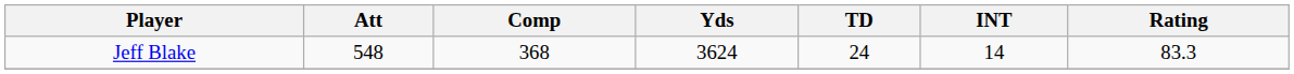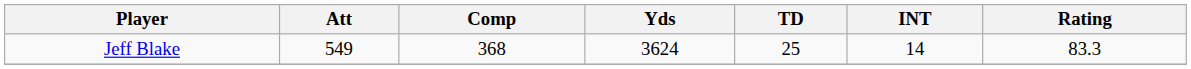Jeff Blake | Att: 548 -> 549
Jeff Blake | TD: 24 -> 25
